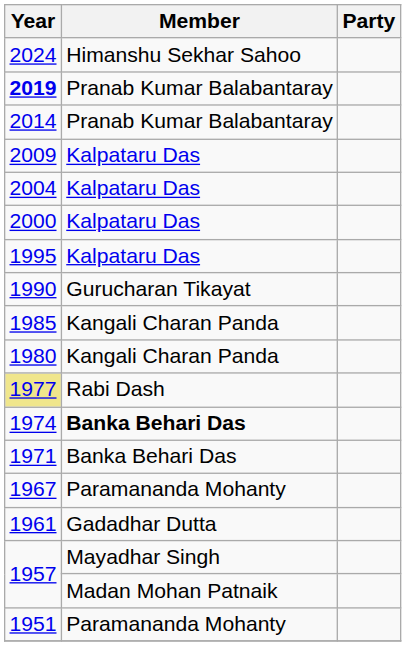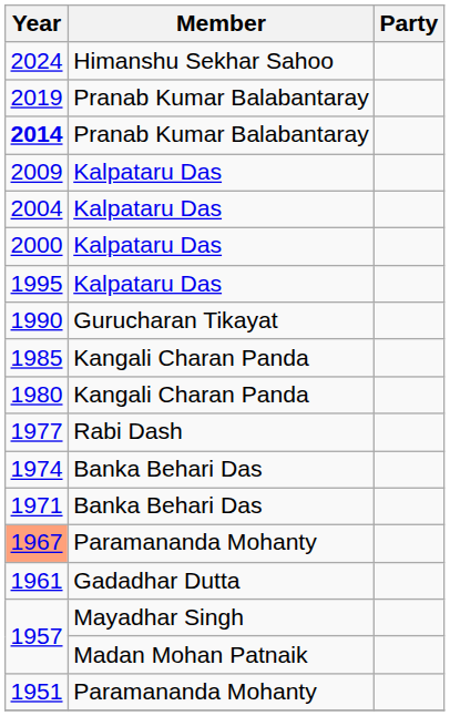2019 | Year: bold -> normal
2014 | Year: normal -> bold
1977 | Year: khaki background -> no background
1974 | Member: bold -> normal
1967 | Year: no background -> lightsalmon background
